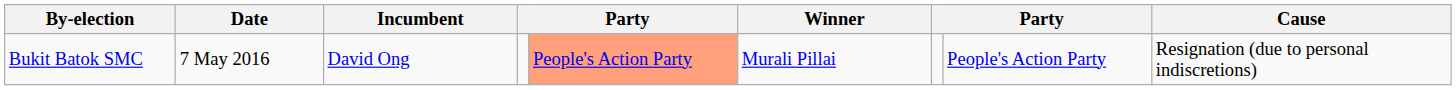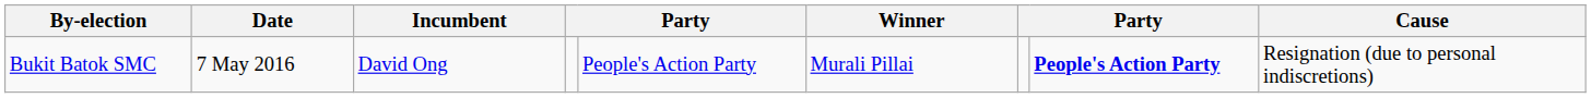Bukit Batok SMC | column 5: lightsalmon background -> no background
Bukit Batok SMC | column 8: normal -> bold
